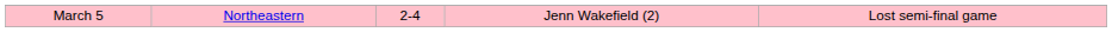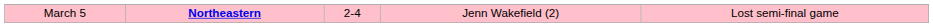March 5 | column 2: normal -> bold
